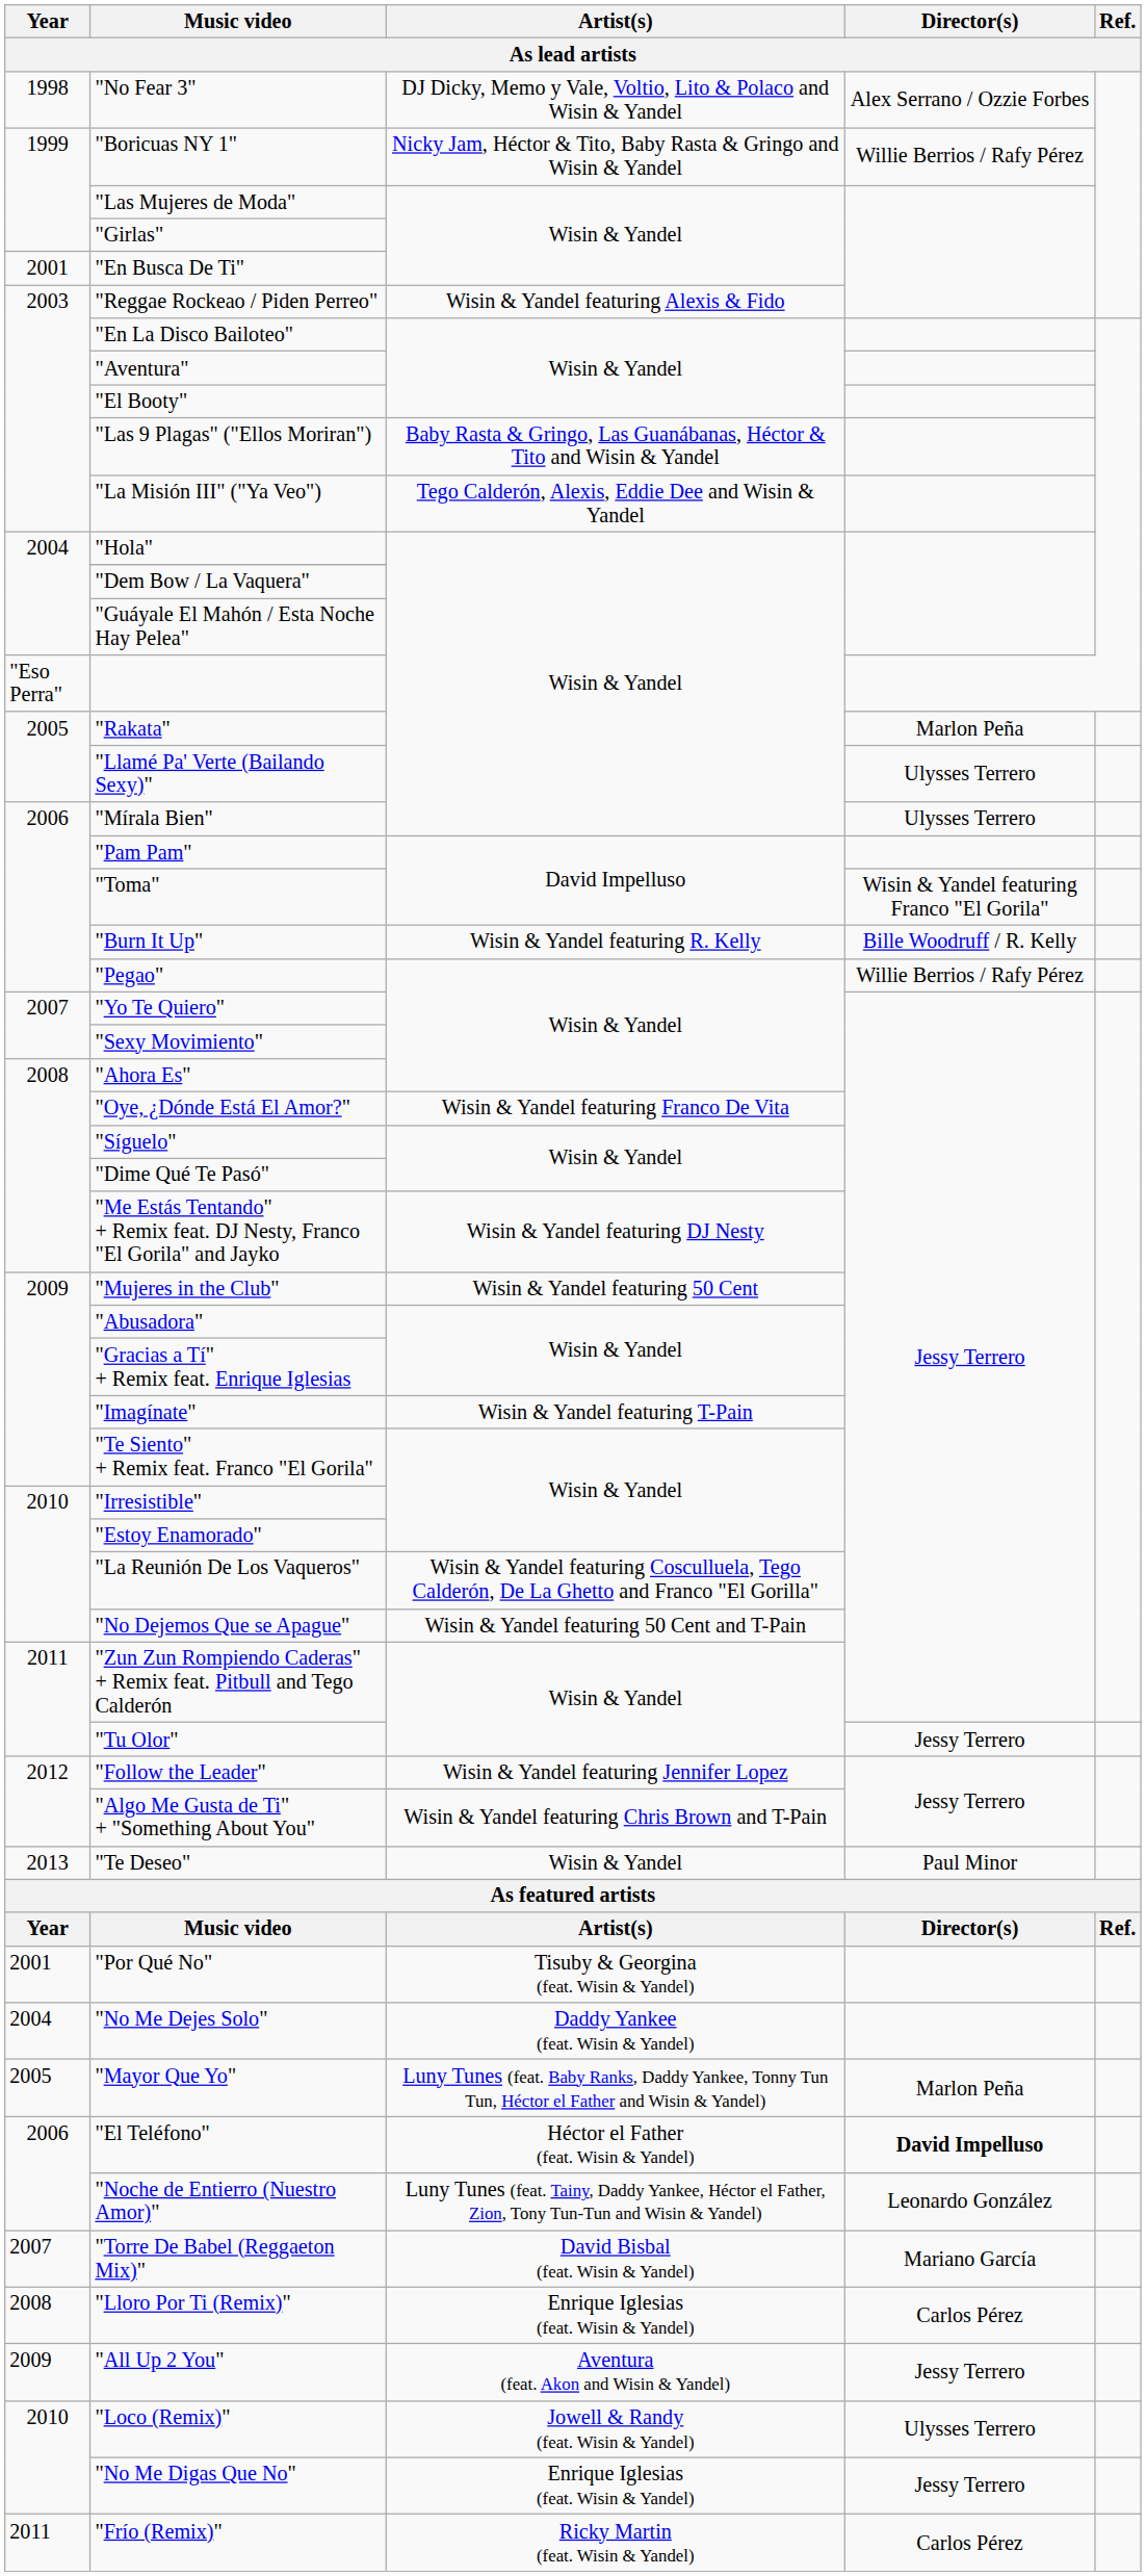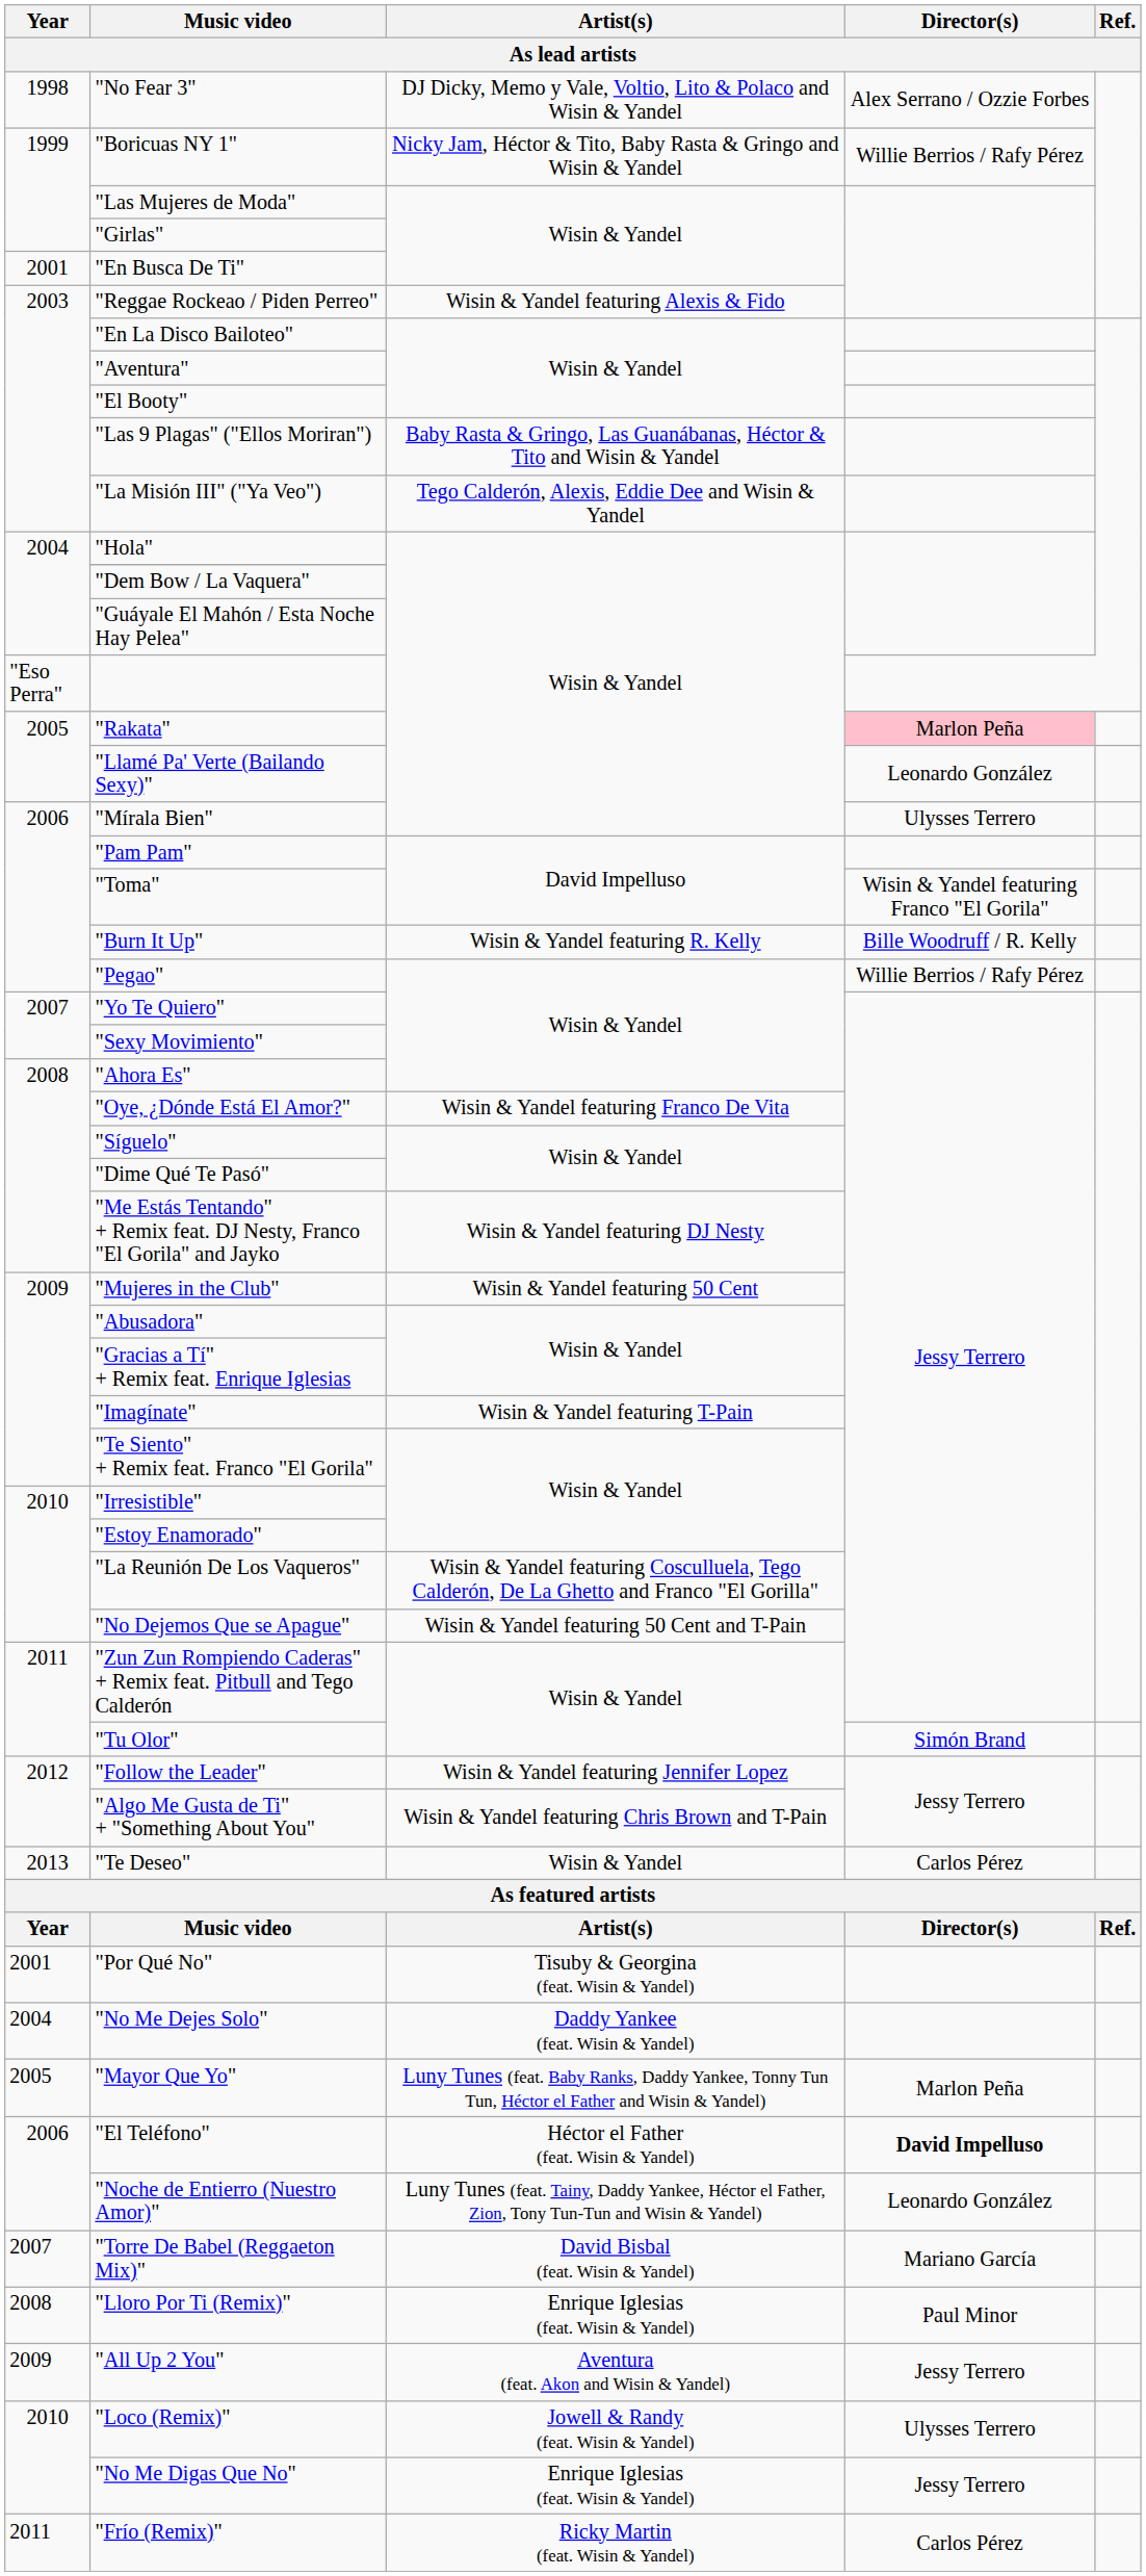"Rakata" | Director(s): no background -> pink background
"Llamé Pa' Verte (Bailando Sexy)" | Director(s): Ulysses Terrero -> Leonardo González
"Tu Olor" | Director(s): Jessy Terrero -> Simón Brand
"Te Deseo" | Director(s): Paul Minor -> Carlos Pérez
"Lloro Por Ti (Remix)" | Director(s): Carlos Pérez -> Paul Minor
